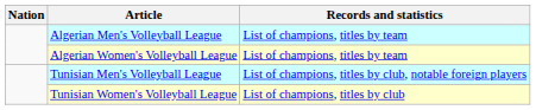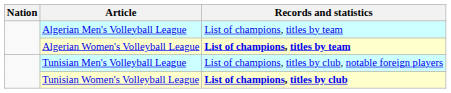Algerian Women's Volleyball League | Records and statistics: normal -> bold
Tunisian Women's Volleyball League | Records and statistics: normal -> bold
